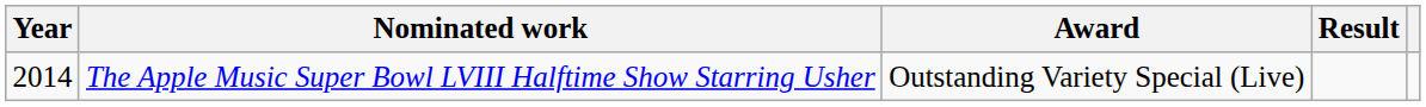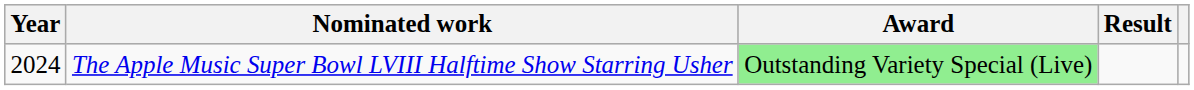row 2 | Year: 2014 -> 2024
row 2 | Award: no background -> lightgreen background
